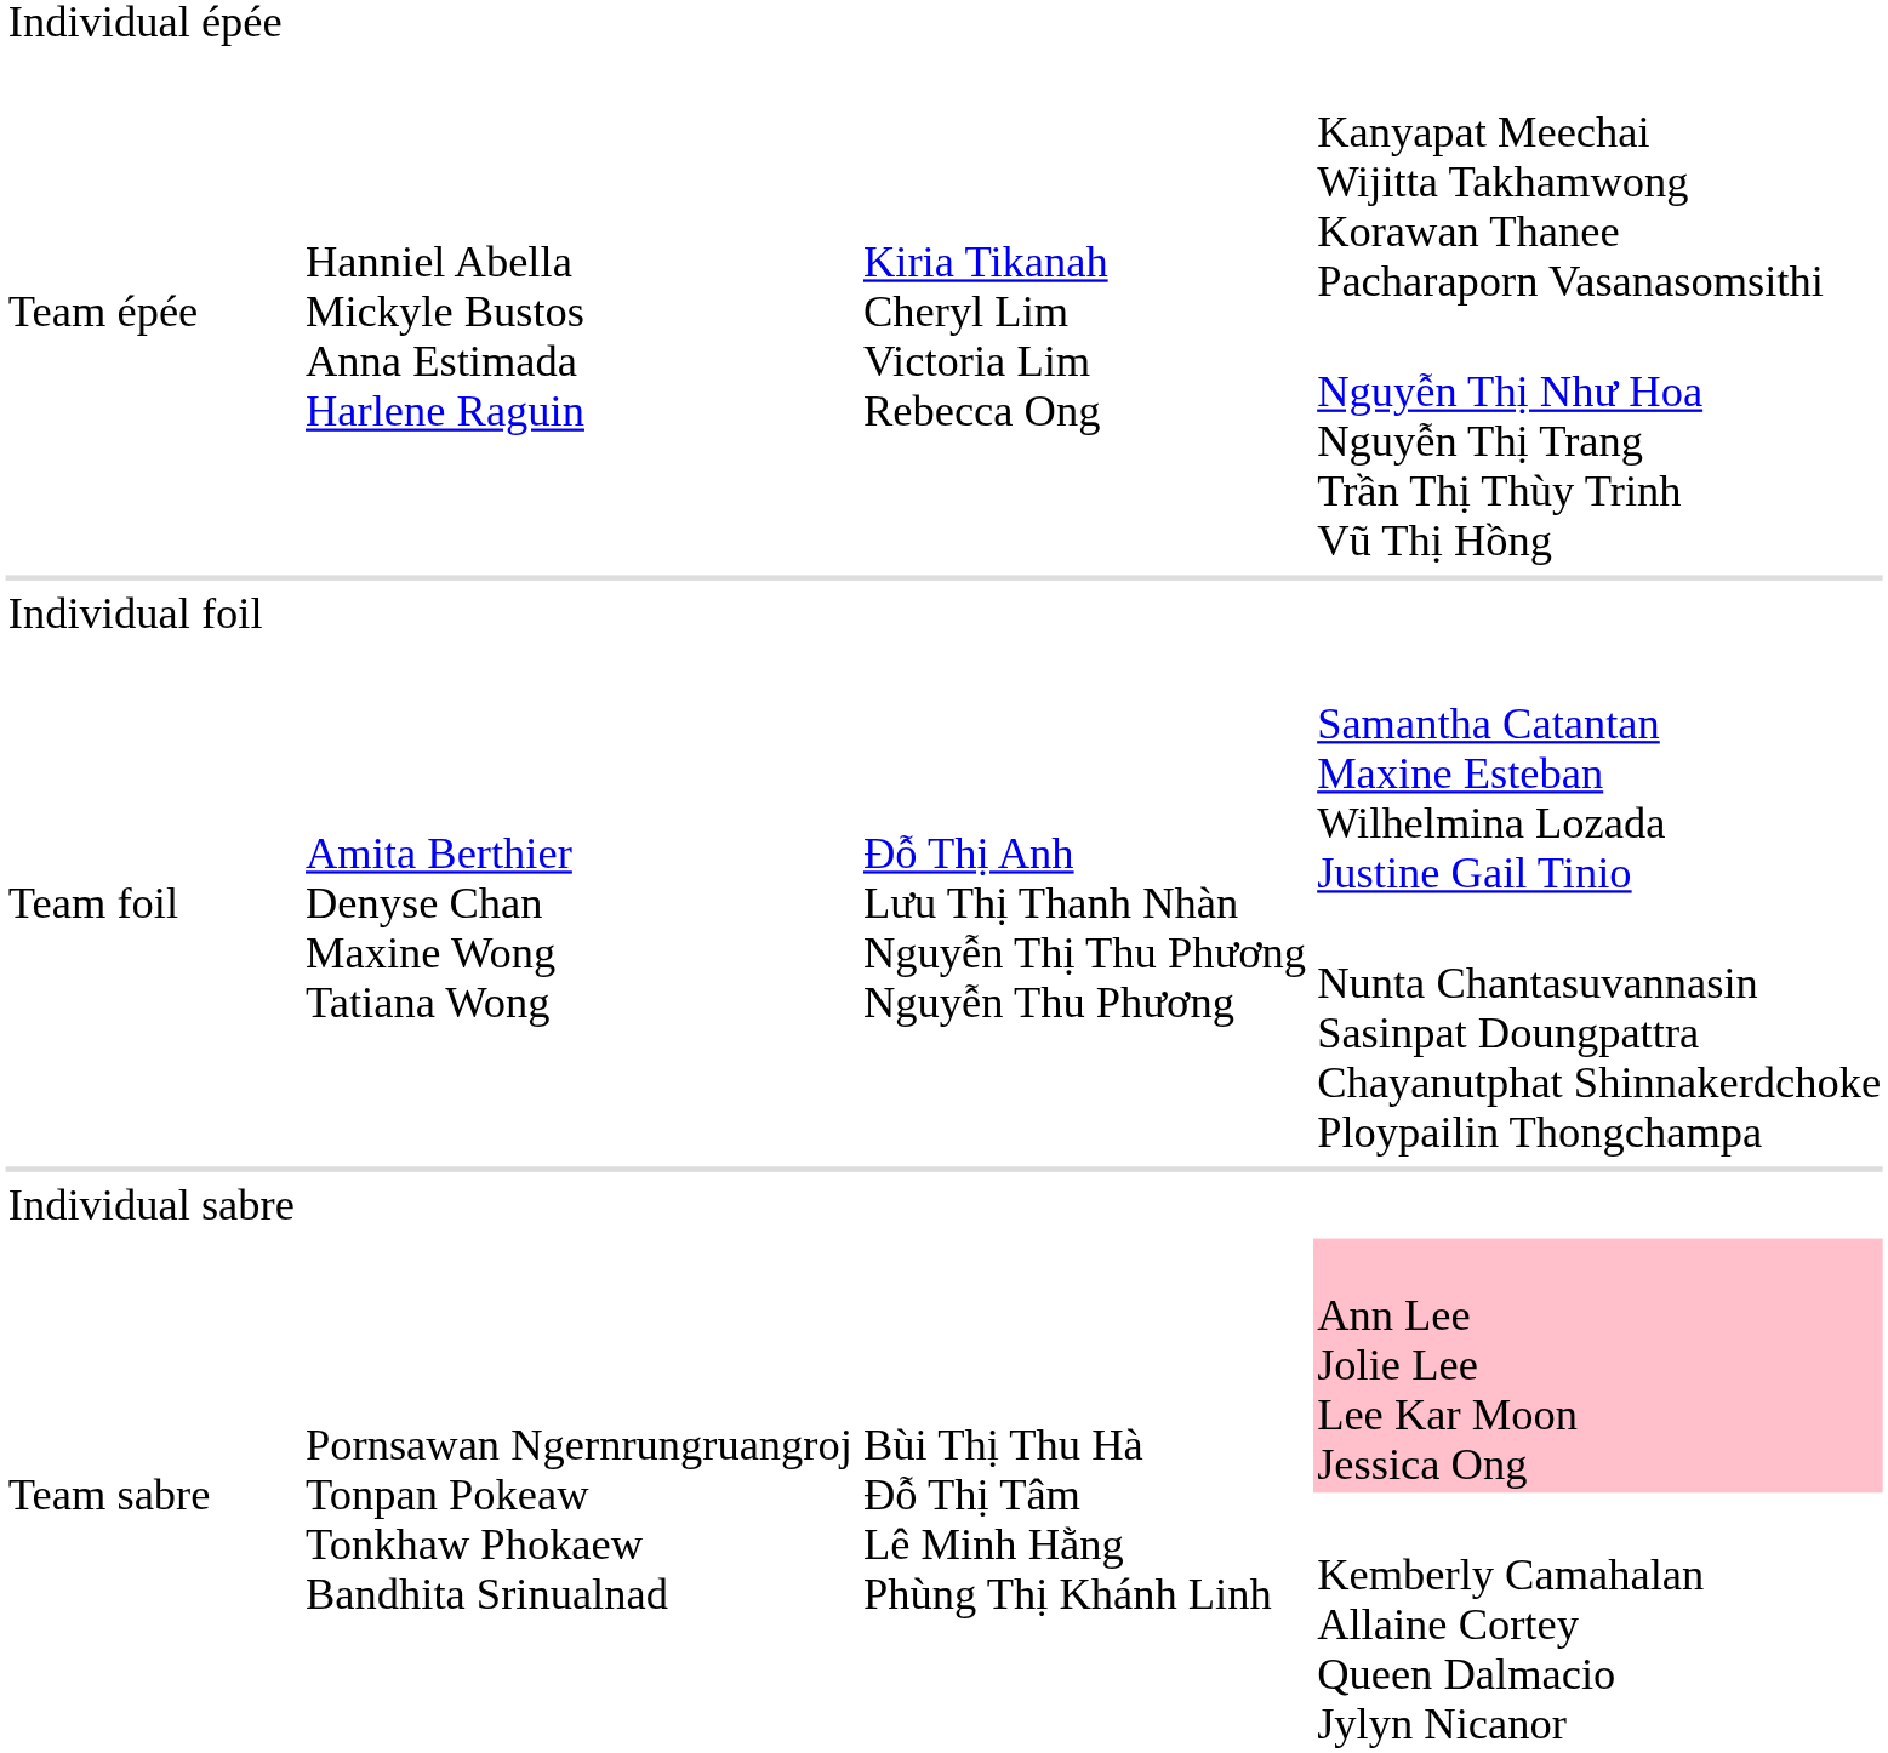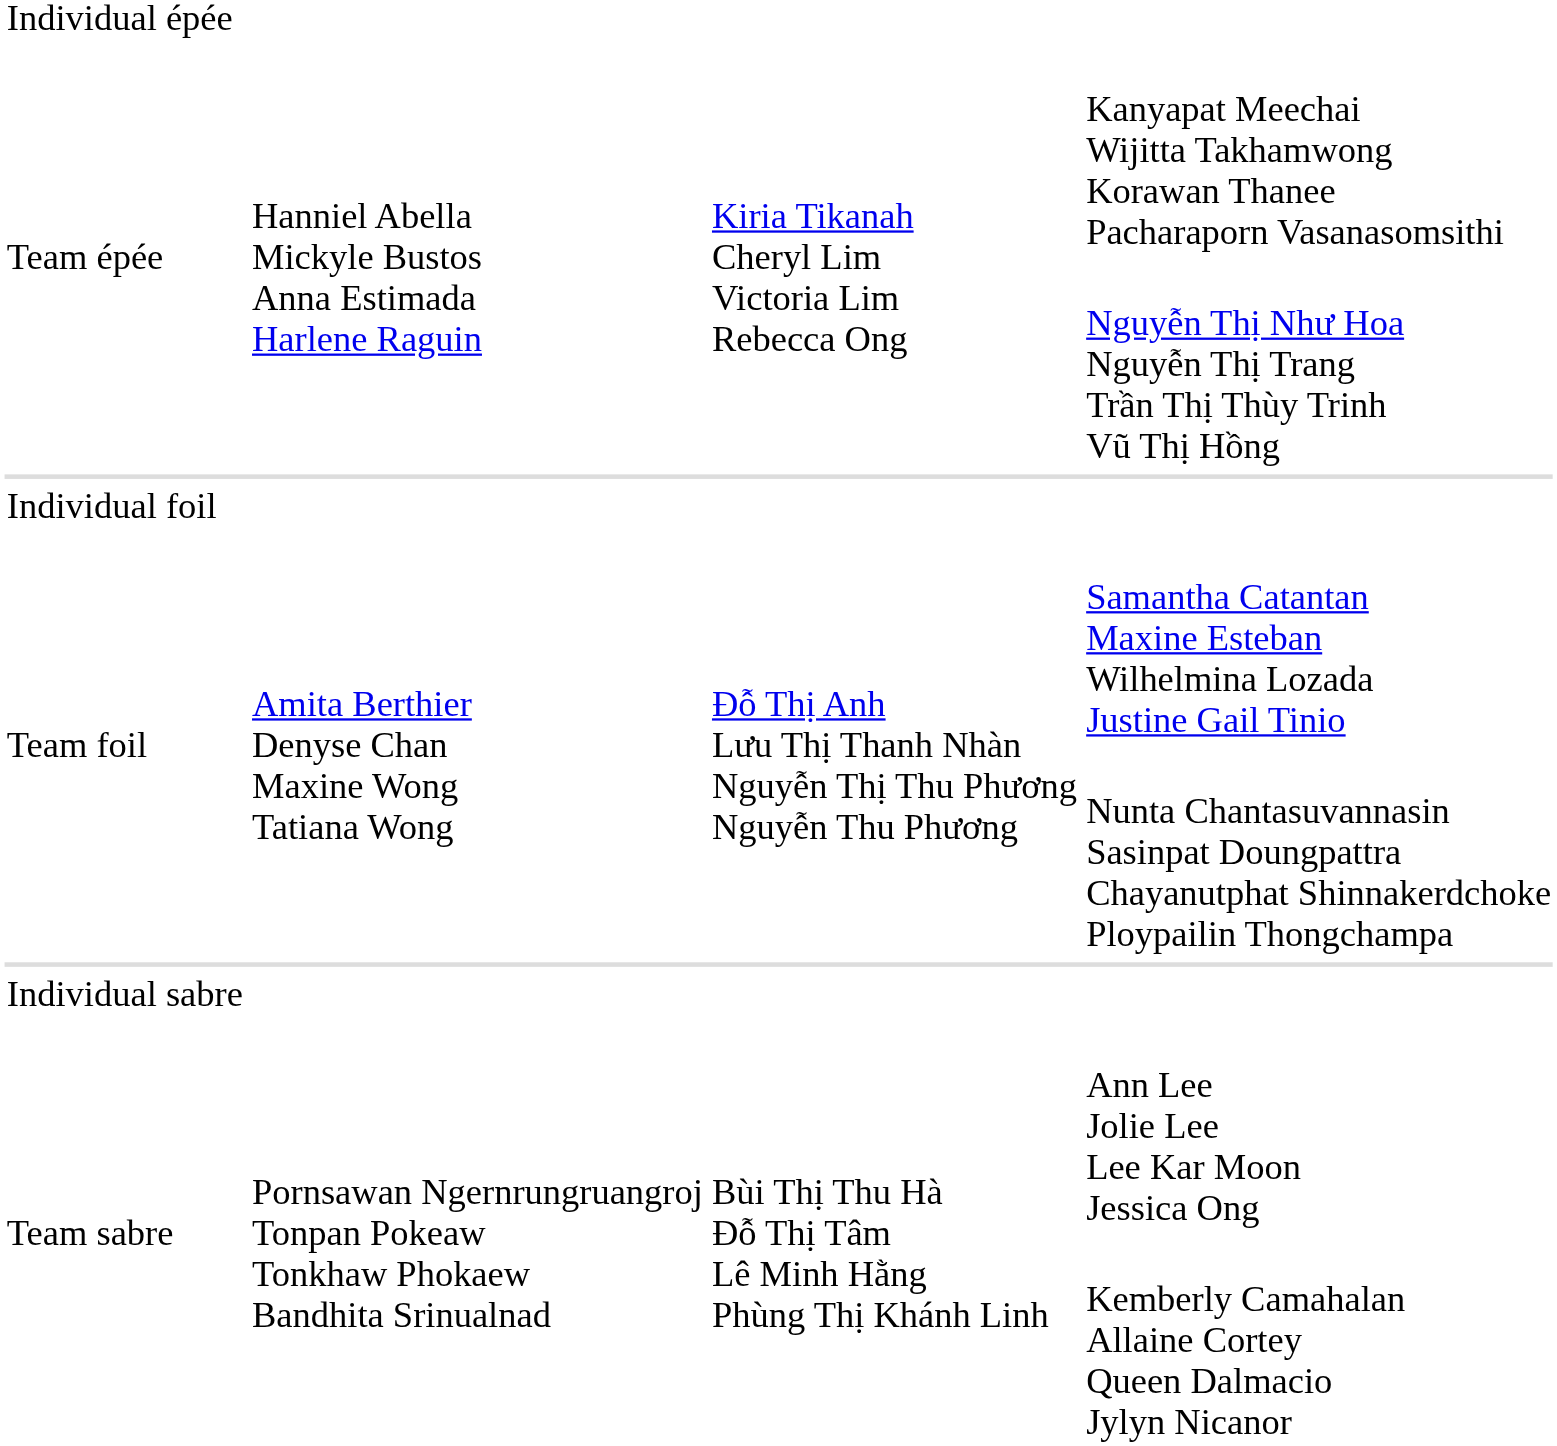Team sabre / Ann Lee Jolie Lee Lee Kar Moon Jessica Ong | column 4: pink background -> no background
